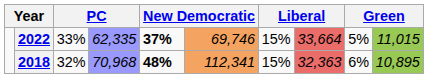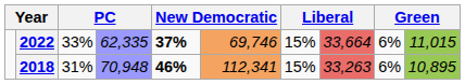2022 | column 9: 5% -> 6%
2018 | column 3: 32% -> 31%
2018 | column 4: 70,968 -> 70,948
2018 | column 5: 48% -> 46%
2018 | column 8: 32,363 -> 33,263
